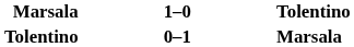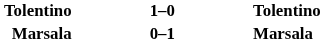row 1 | column 1: Marsala -> Tolentino
row 2 | column 1: Tolentino -> Marsala
